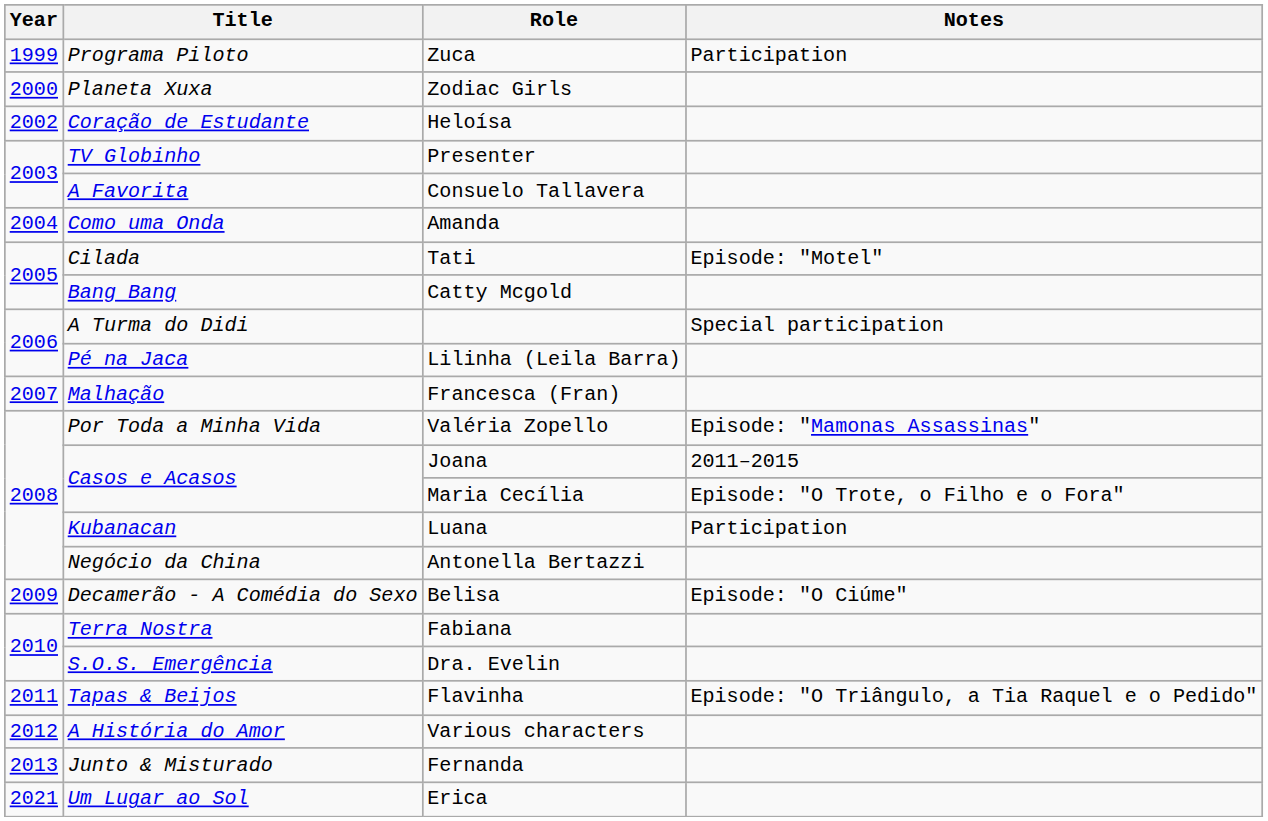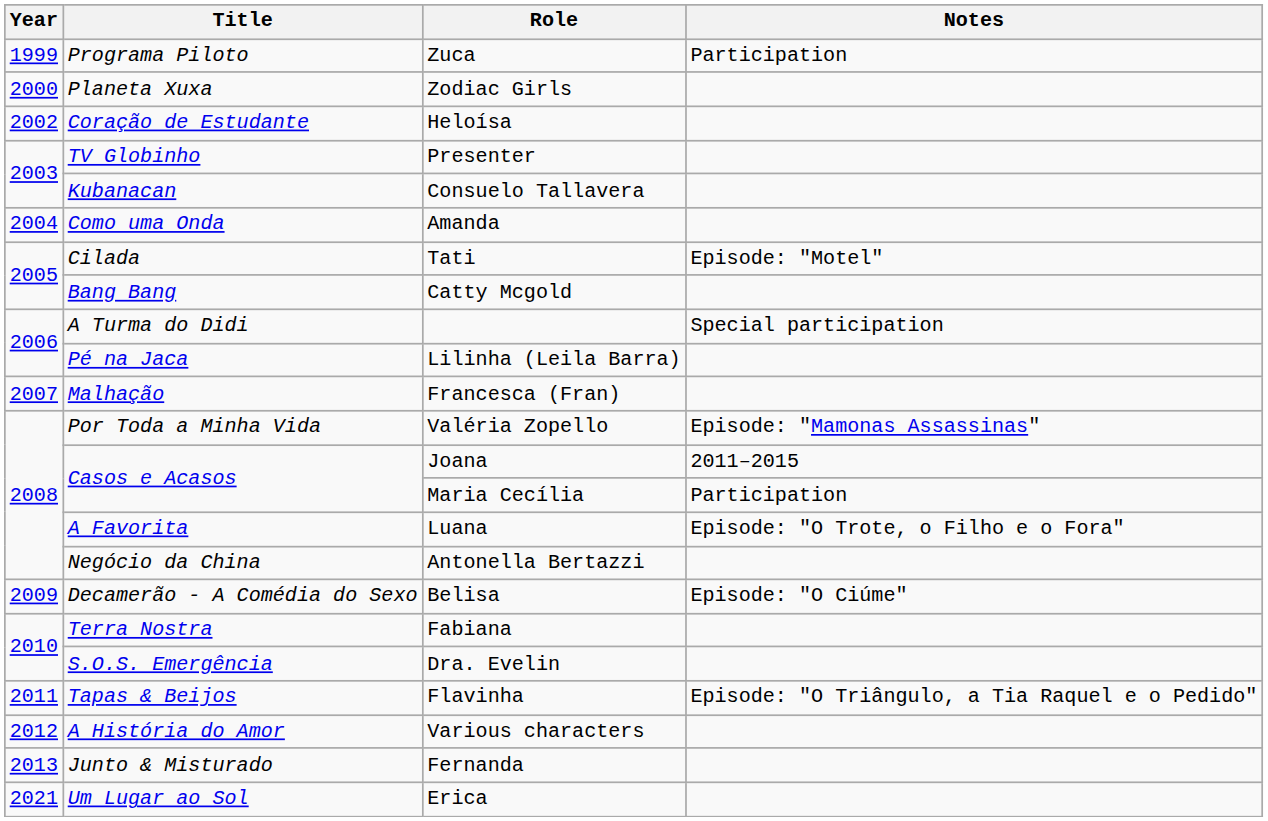Consuelo Tallavera | Title: A Favorita -> Kubanacan
Maria Cecília | Notes: Episode: "O Trote, o Filho e o Fora" -> Participation
Luana | Title: Kubanacan -> A Favorita
Luana | Notes: Participation -> Episode: "O Trote, o Filho e o Fora"
